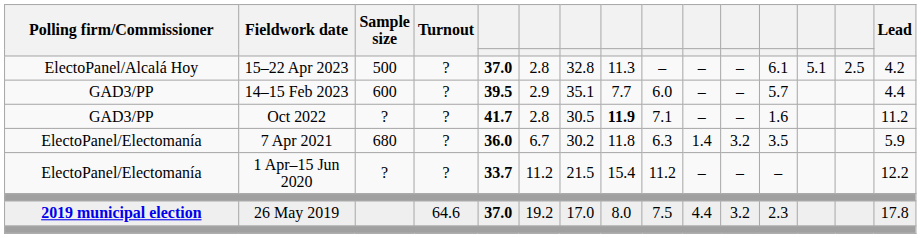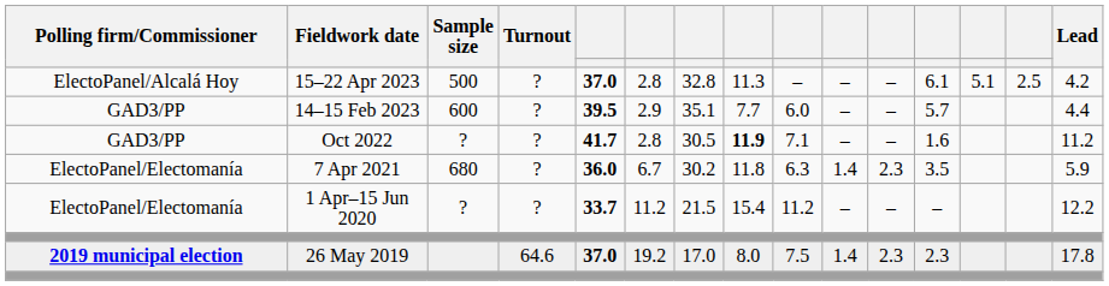7 Apr 2021 | column 11: 3.2 -> 2.3
26 May 2019 | column 10: 4.4 -> 1.4
26 May 2019 | column 11: 3.2 -> 2.3
